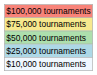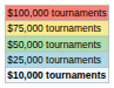row 5 | column 1: normal -> bold
